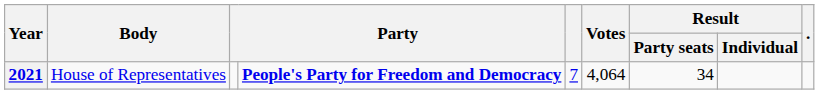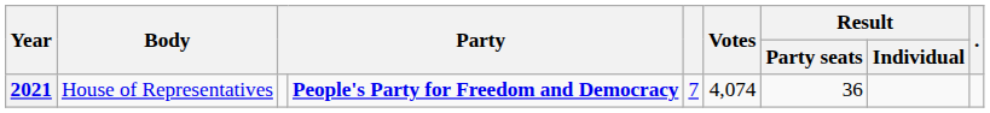2021 | Votes: 4,064 -> 4,074
2021 | Result / Party seats: 34 -> 36
